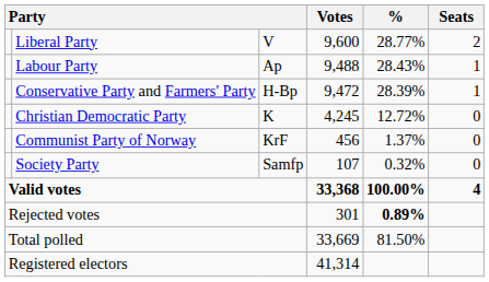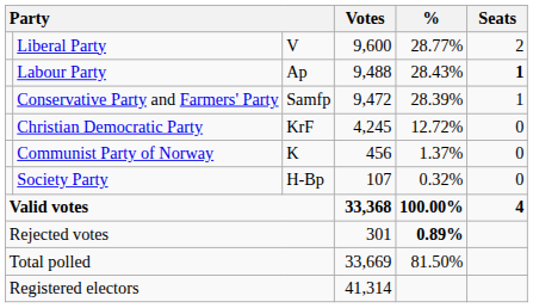Labour Party | Seats: normal -> bold
Conservative Party and Farmers' Party | column 3: H-Bp -> Samfp
Christian Democratic Party | column 3: K -> KrF
Communist Party of Norway | column 3: KrF -> K
Society Party | column 3: Samfp -> H-Bp
